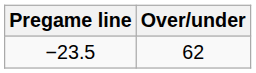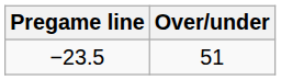−23.5 | Over/under: 62 -> 51
